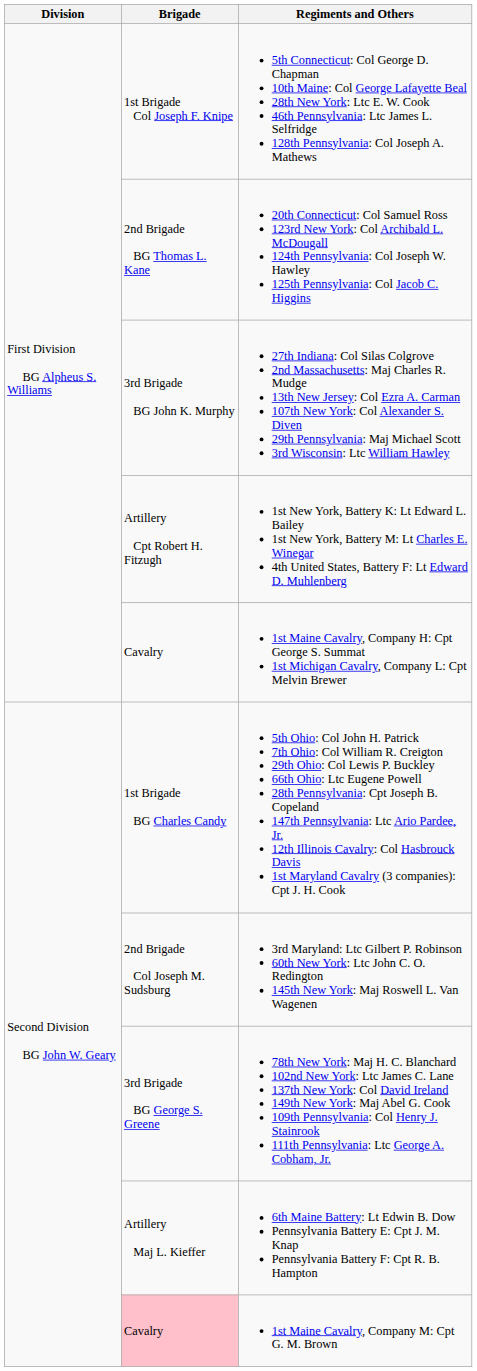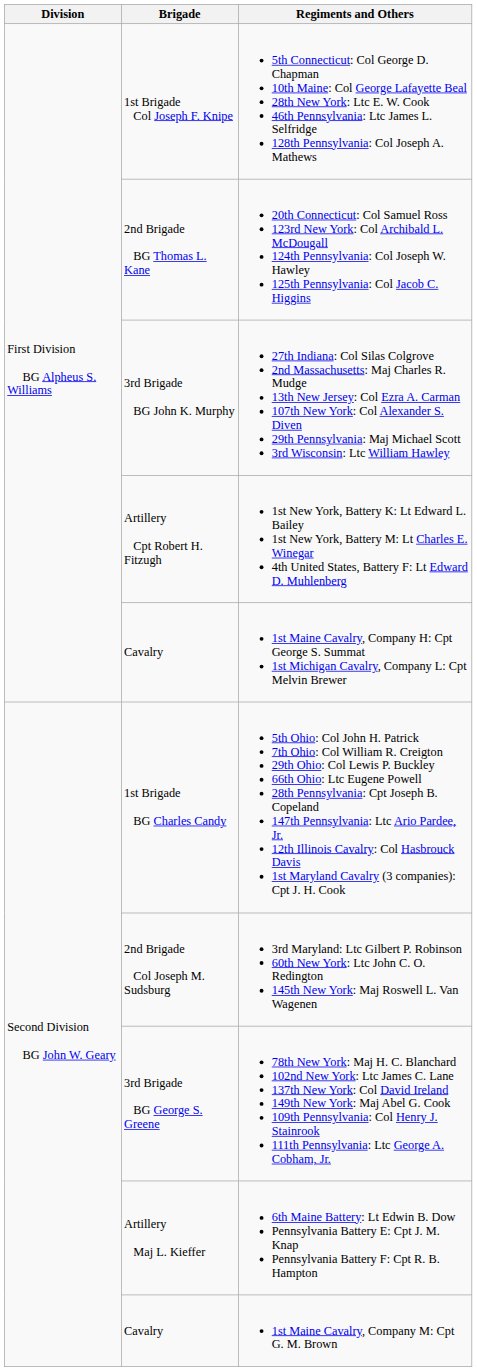1st Maine Cavalry, Company M: Cpt G. M. Brown | Brigade: pink background -> no background
